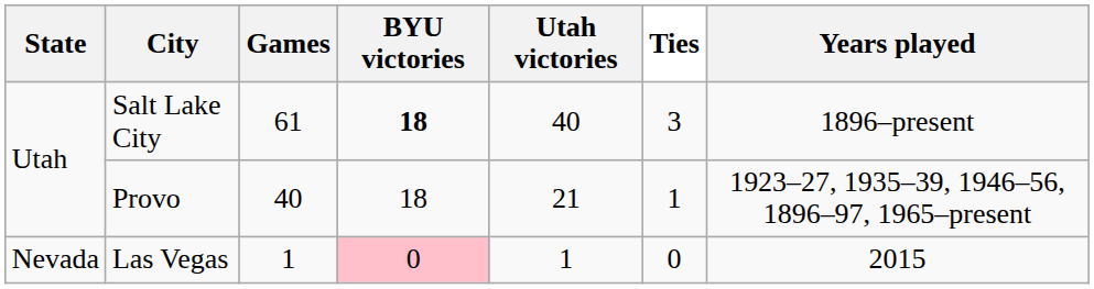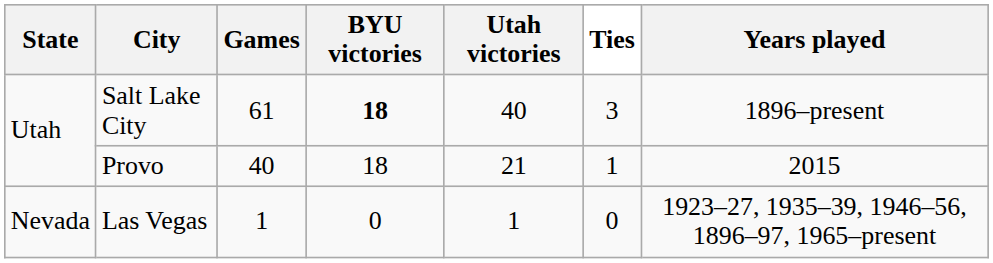Provo | Years played: 1923–27, 1935–39, 1946–56, 1896–97, 1965–present -> 2015
Las Vegas | BYU victories: pink background -> no background
Las Vegas | Years played: 2015 -> 1923–27, 1935–39, 1946–56, 1896–97, 1965–present
